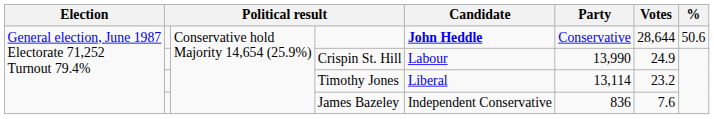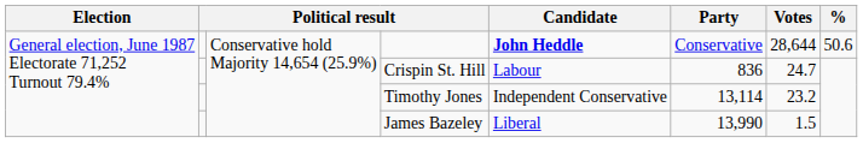Crispin St. Hill | Party: 13,990 -> 836
Crispin St. Hill | Votes: 24.9 -> 24.7
Timothy Jones | Candidate: Liberal -> Independent Conservative
James Bazeley | Candidate: Independent Conservative -> Liberal
James Bazeley | Party: 836 -> 13,990
James Bazeley | Votes: 7.6 -> 1.5
